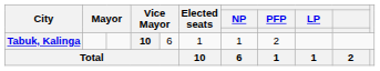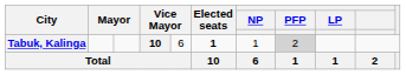Tabuk, Kalinga | Elected seats: normal -> bold
Tabuk, Kalinga | PFP: no background -> lightgrey background
